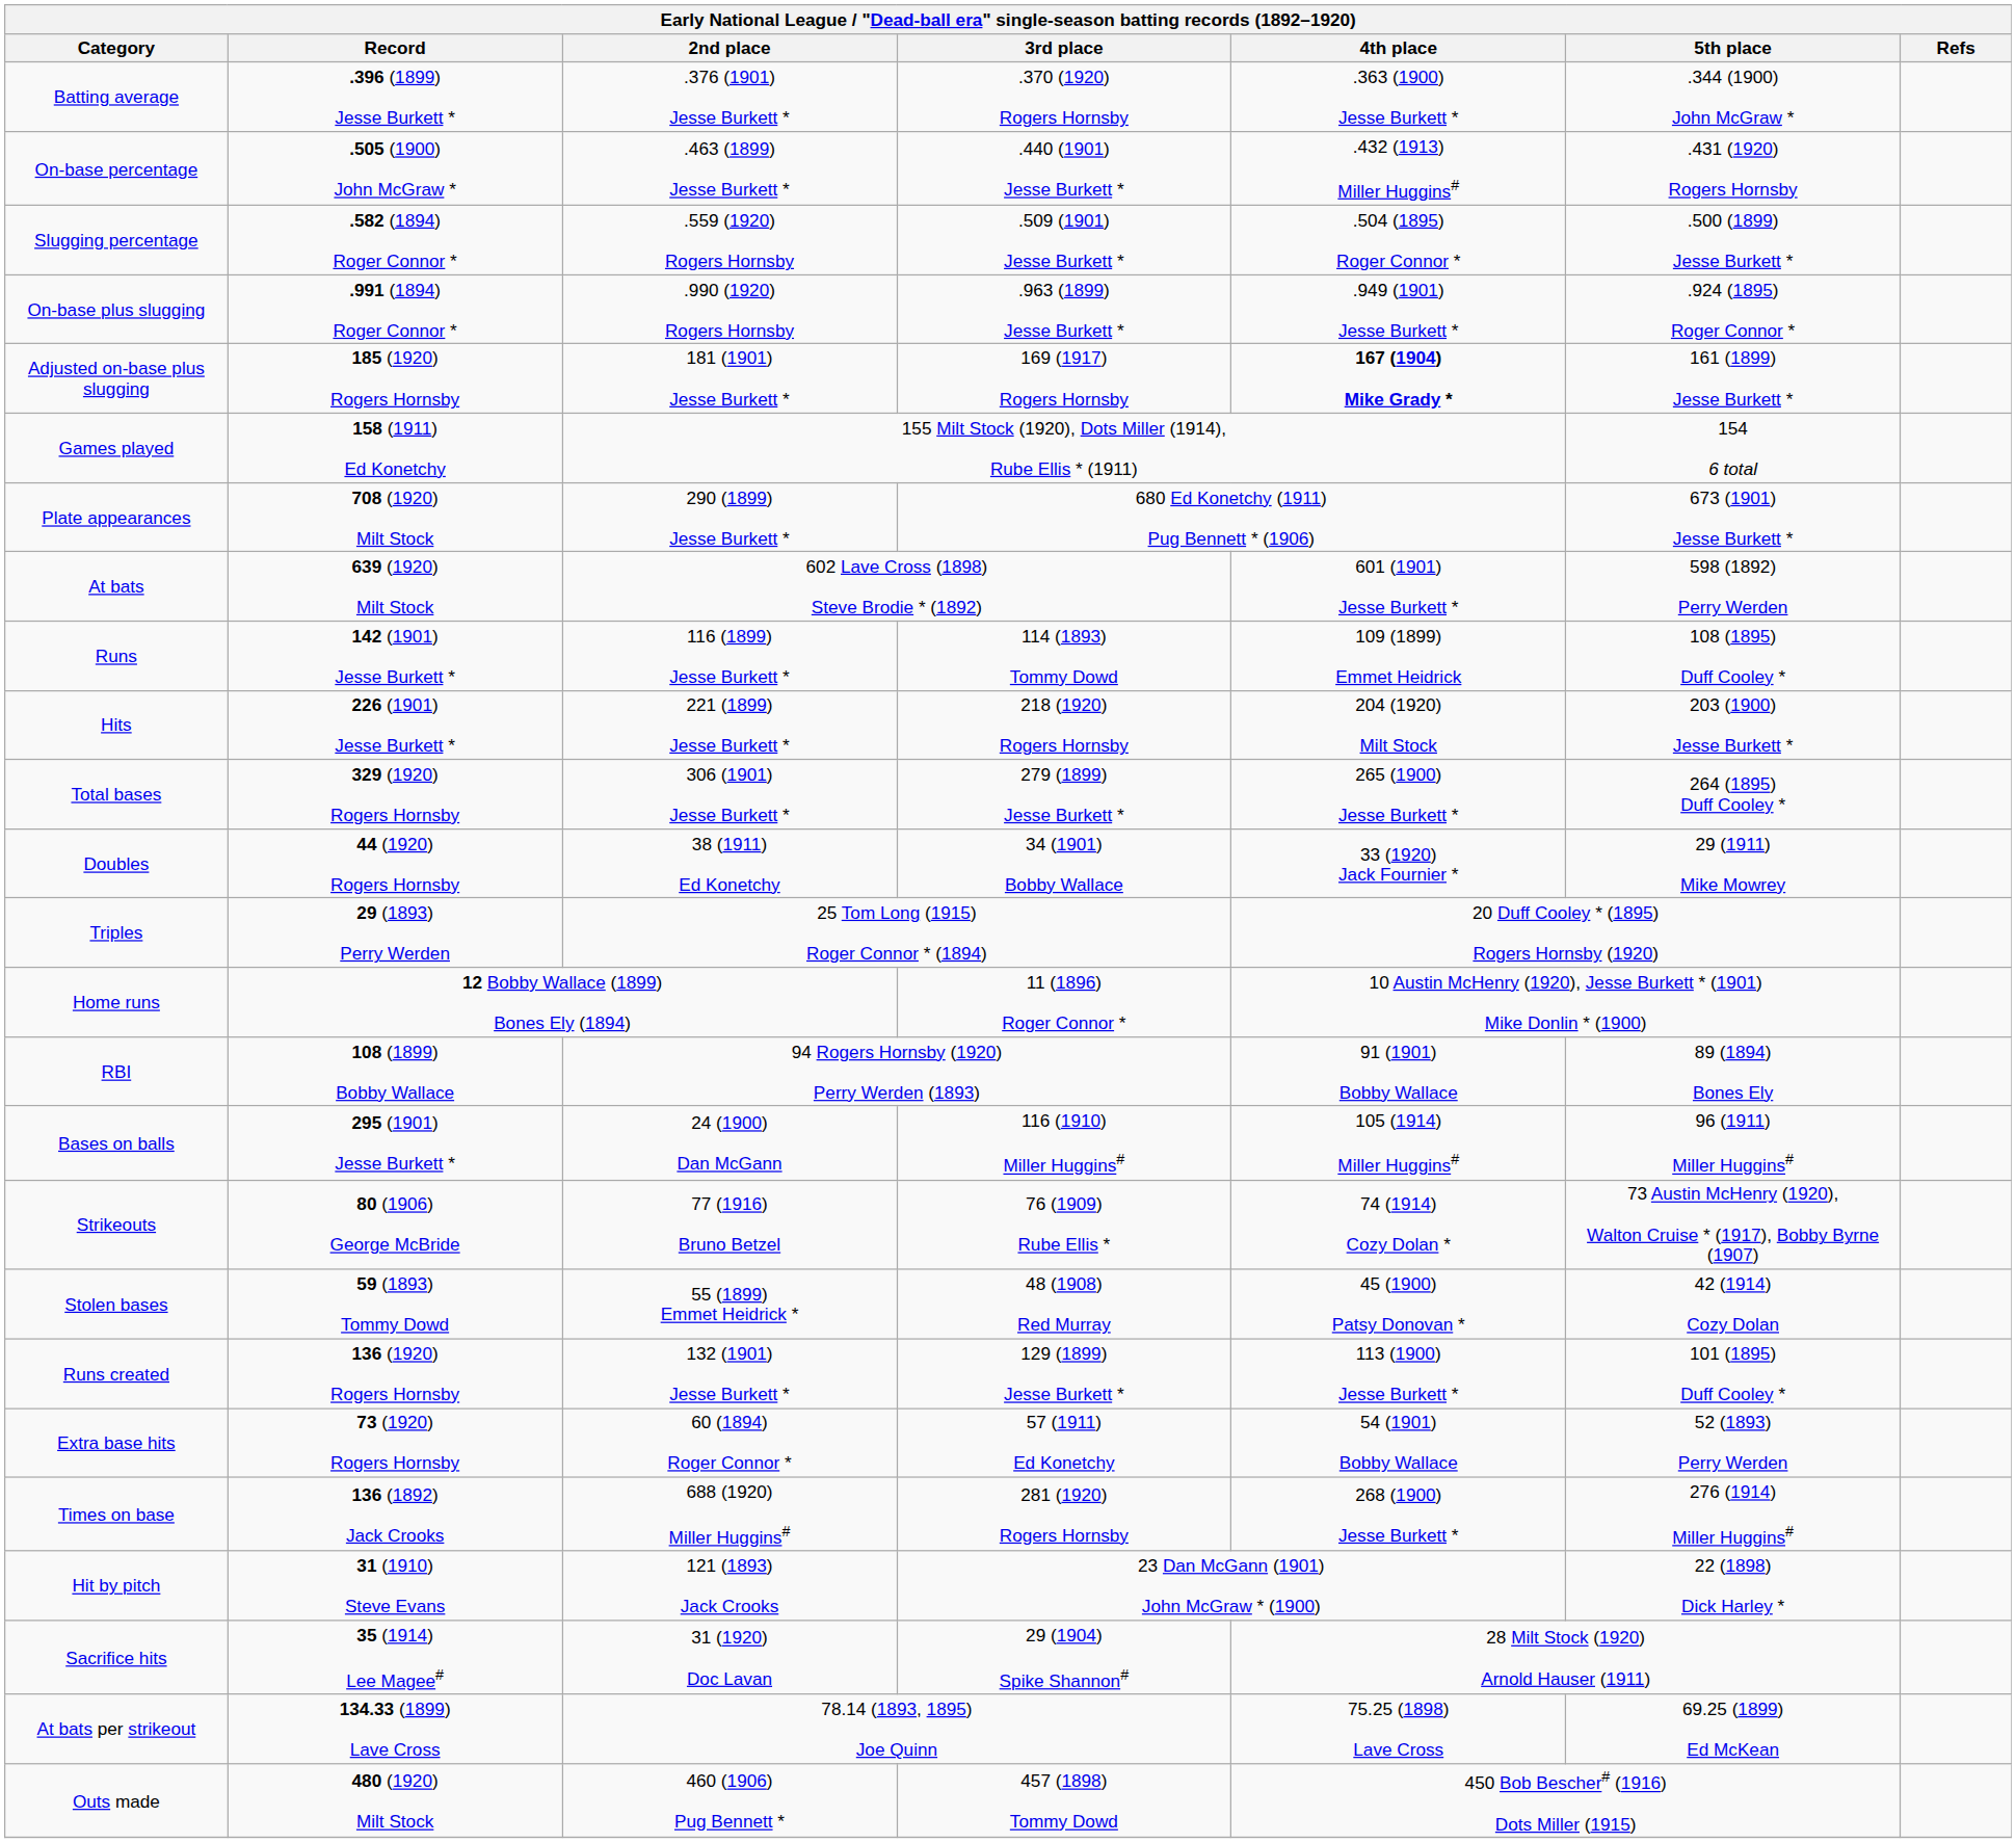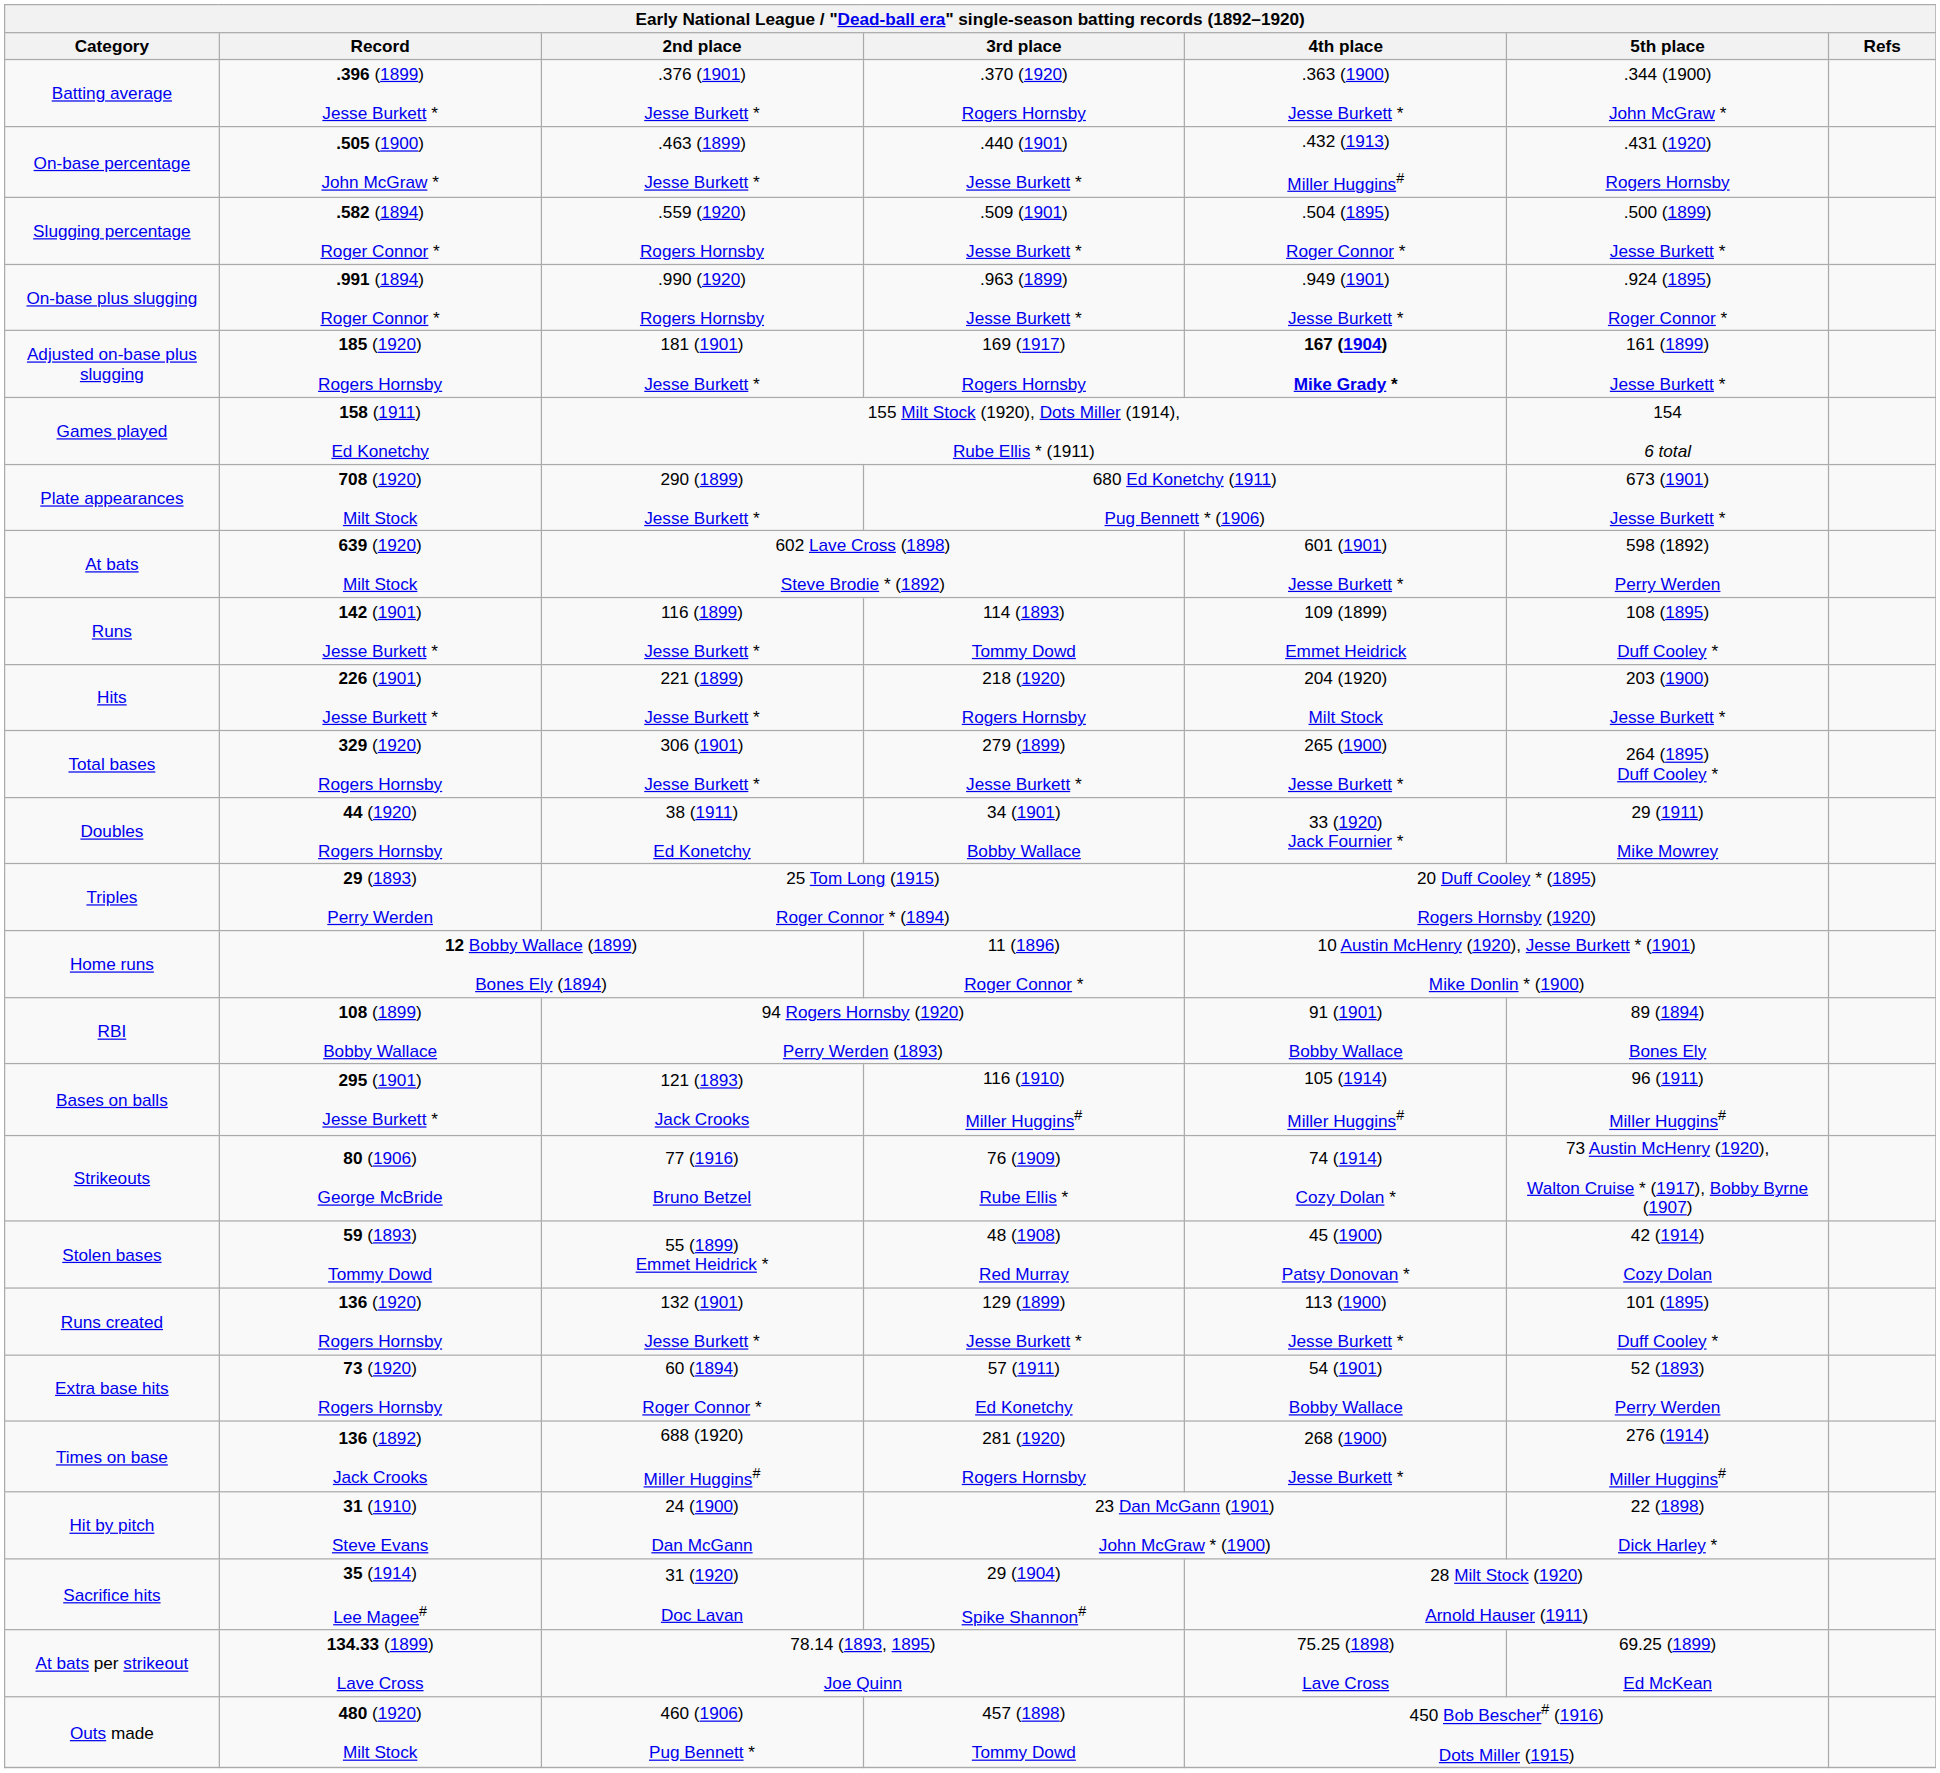Bases on balls | 2nd place: 24 (1900) Dan McGann -> 121 (1893) Jack Crooks
Hit by pitch | 2nd place: 121 (1893) Jack Crooks -> 24 (1900) Dan McGann
